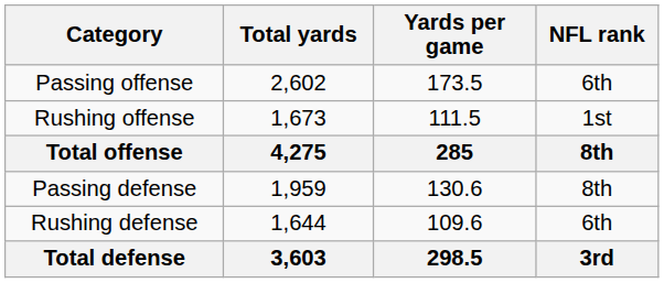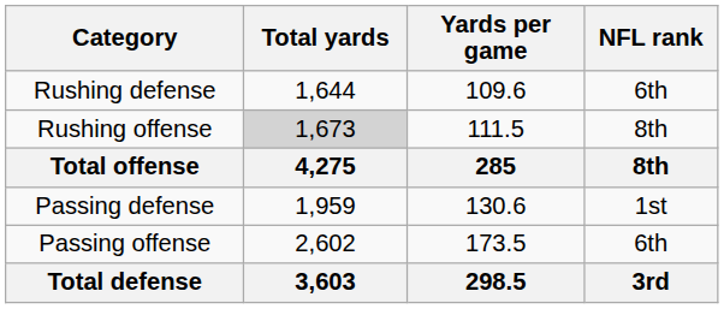rows swapped: Passing offense <-> Rushing defense
Rushing offense | Total yards: no background -> lightgrey background
Rushing offense | NFL rank: 1st -> 8th
Passing defense | NFL rank: 8th -> 1st
